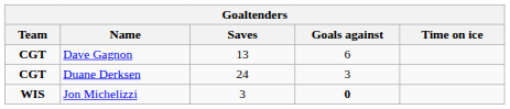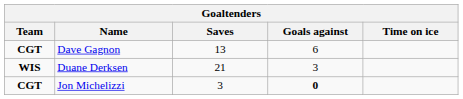Duane Derksen | Team: CGT -> WIS
Duane Derksen | Saves: 24 -> 21
Jon Michelizzi | Team: WIS -> CGT
